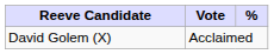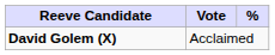David Golem (X) | Reeve Candidate: normal -> bold
